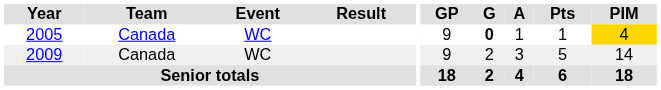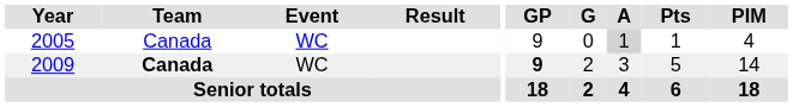2005 | G: bold -> normal
2005 | A: no background -> lightgrey background
2005 | PIM: gold background -> no background
2009 | Team: normal -> bold
2009 | GP: normal -> bold
